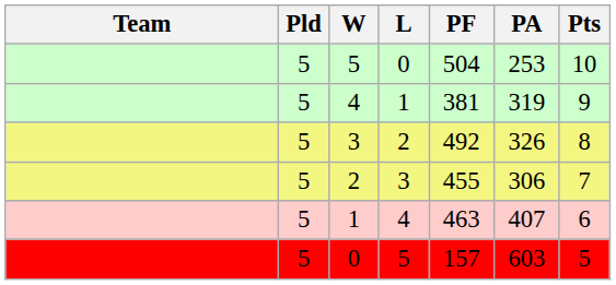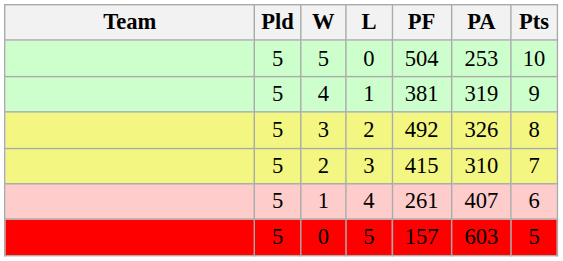row 5 | PF: 455 -> 415
row 5 | PA: 306 -> 310
row 6 | PF: 463 -> 261
